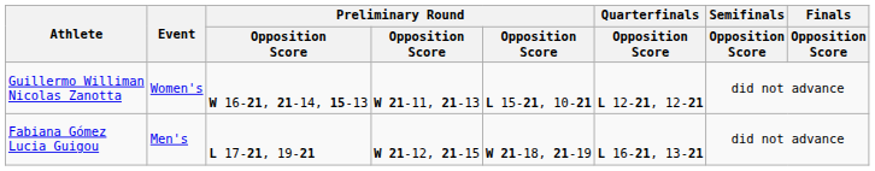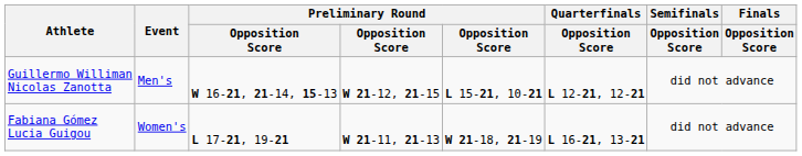Guillermo Williman Nicolas Zanotta | Event: Women's -> Men's
Guillermo Williman Nicolas Zanotta | column 4: W 21-11, 21-13 -> W 21-12, 21-15
Fabiana Gómez Lucia Guigou | Event: Men's -> Women's
Fabiana Gómez Lucia Guigou | column 4: W 21-12, 21-15 -> W 21-11, 21-13
